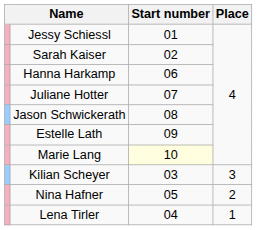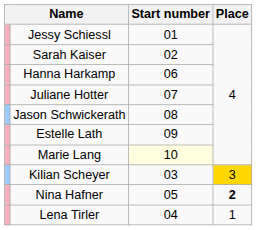Kilian Scheyer | Place: no background -> gold background
Nina Hafner | Place: normal -> bold
